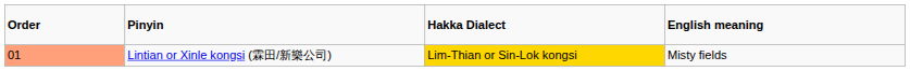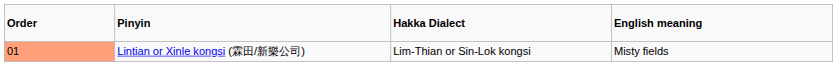Lintian or Xinle kongsi (霖田/新樂公司) | column 3: gold background -> no background
